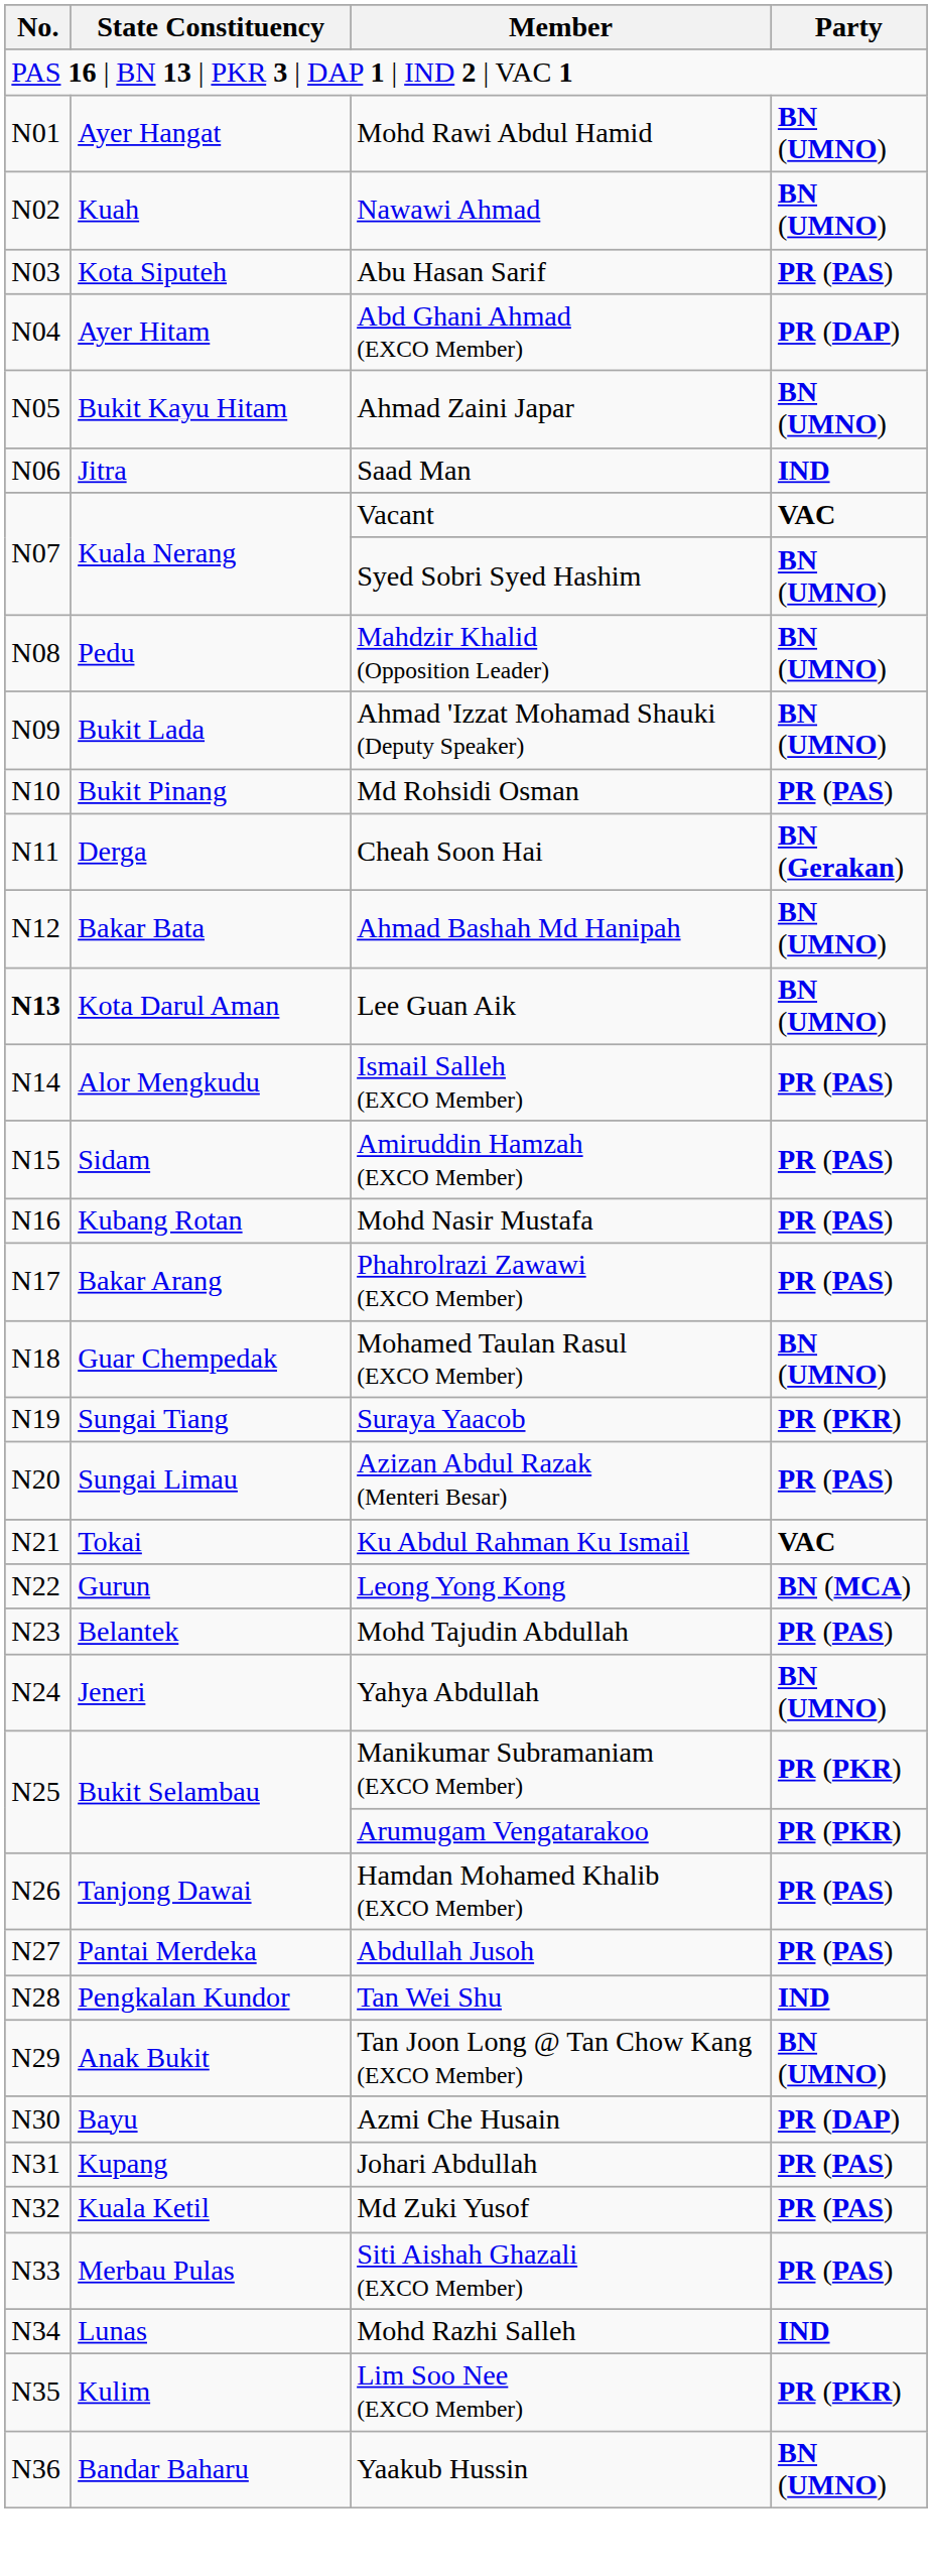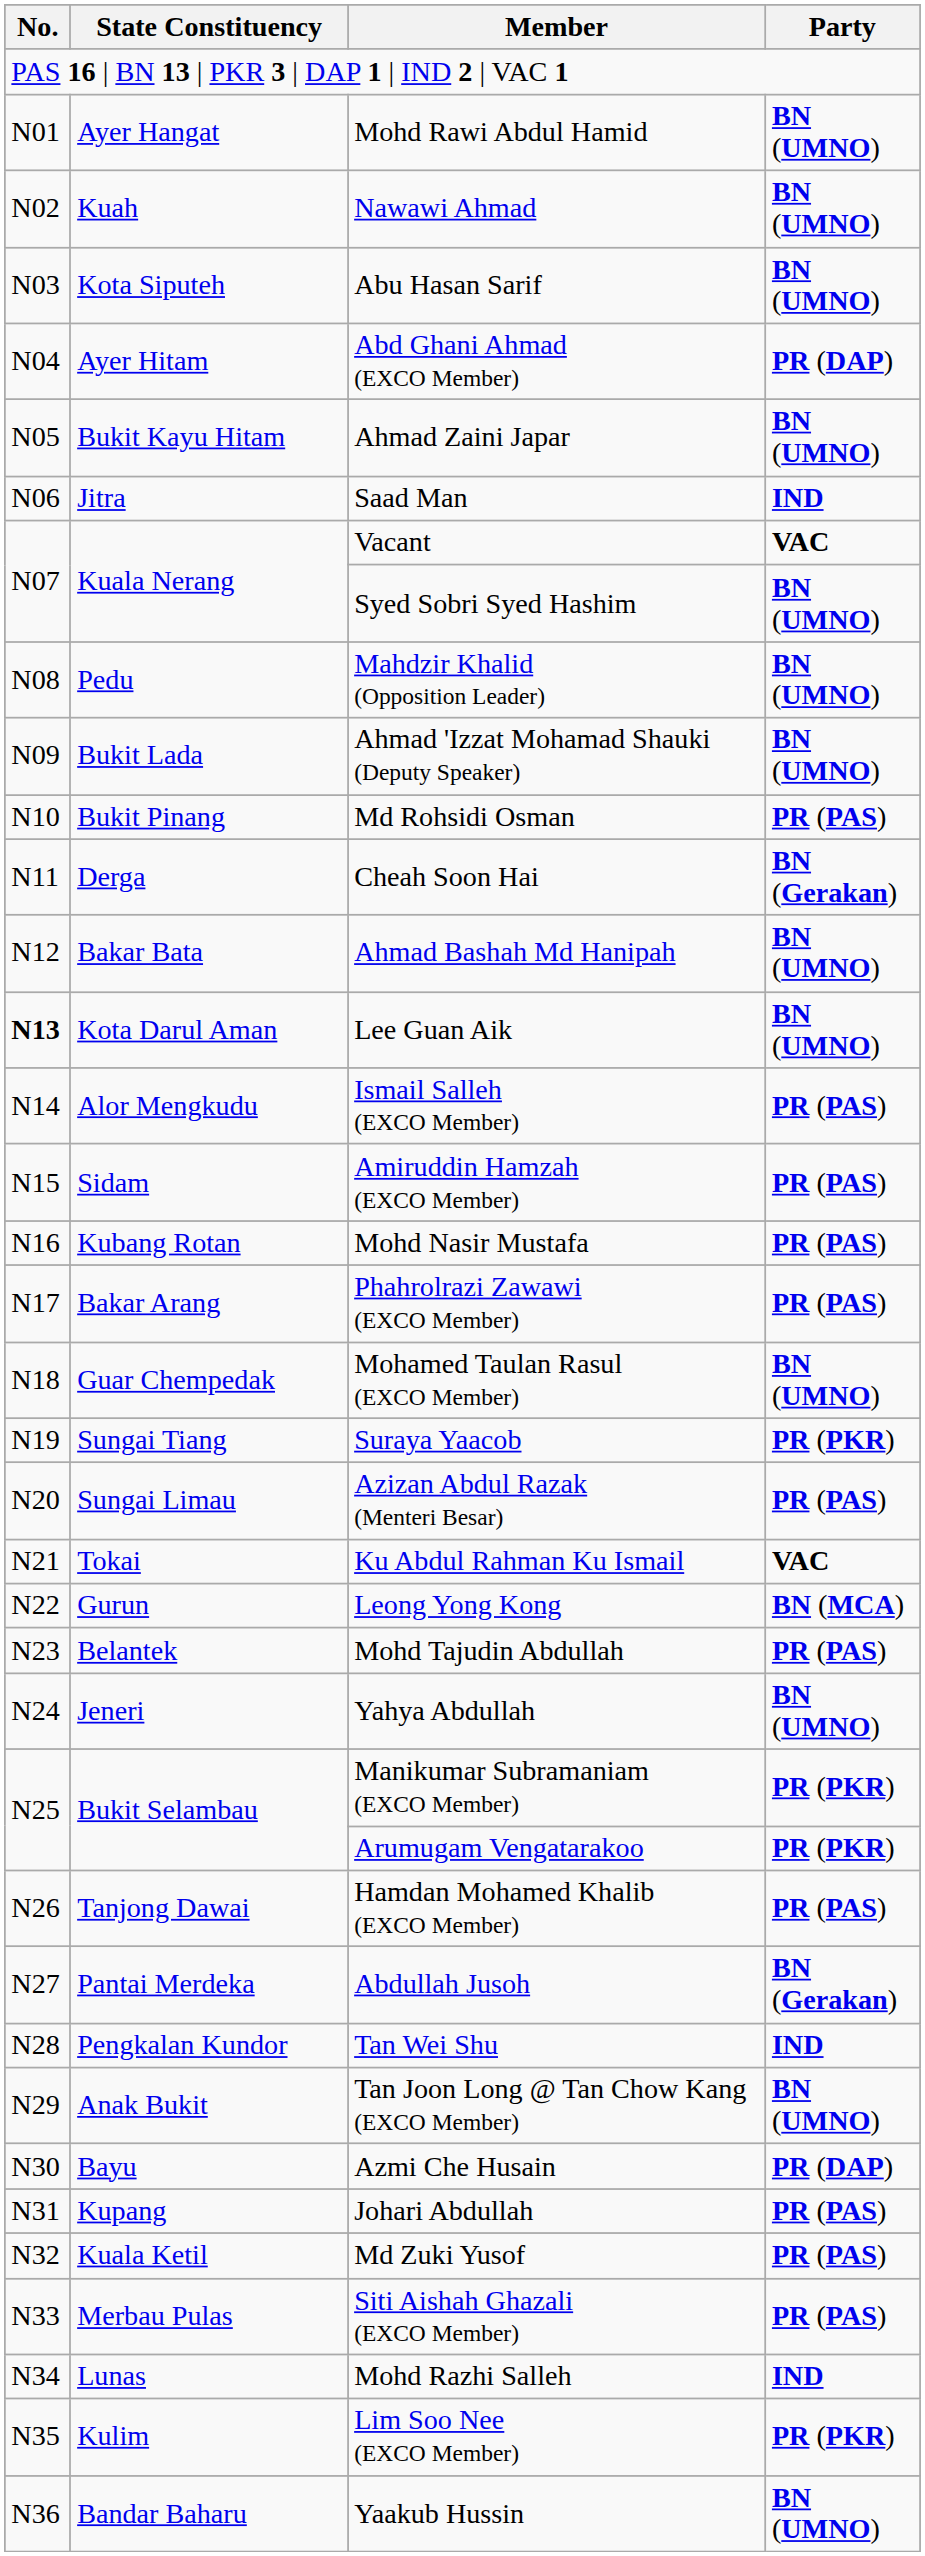Abu Hasan Sarif | Party: PR (PAS) -> BN (UMNO)
Abdullah Jusoh | Party: PR (PAS) -> BN (Gerakan)
